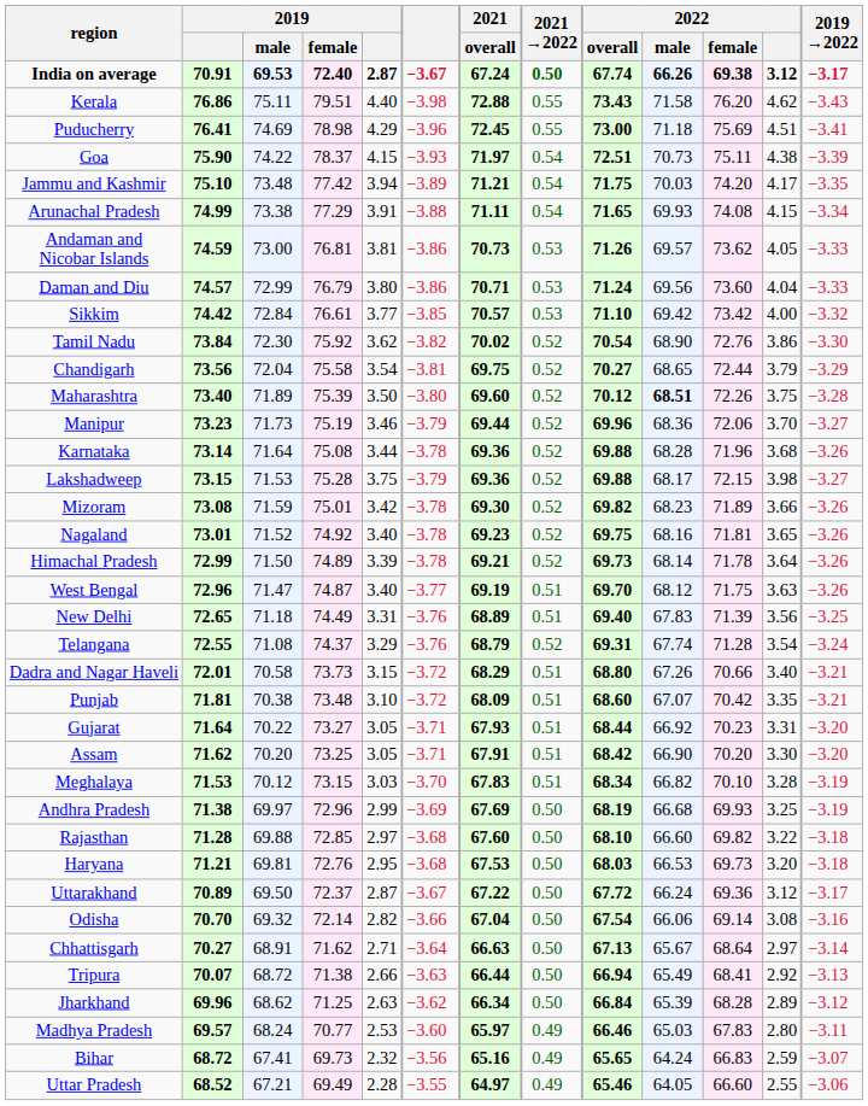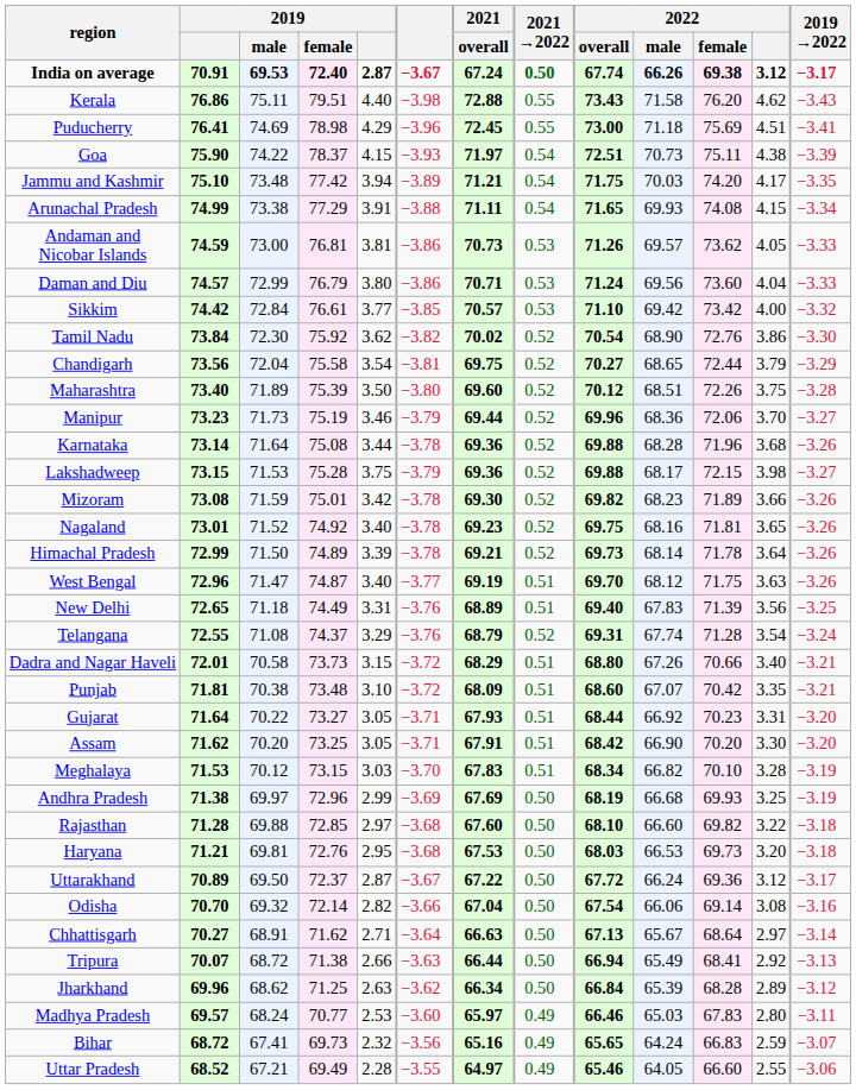Maharashtra | 2022 / male: bold -> normal
